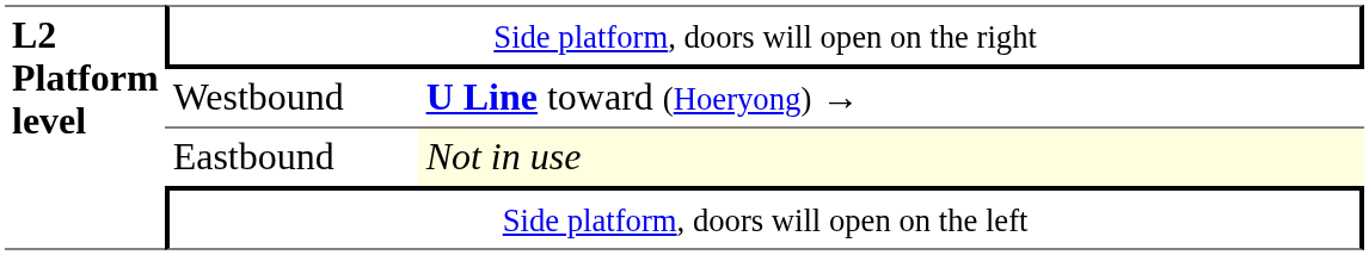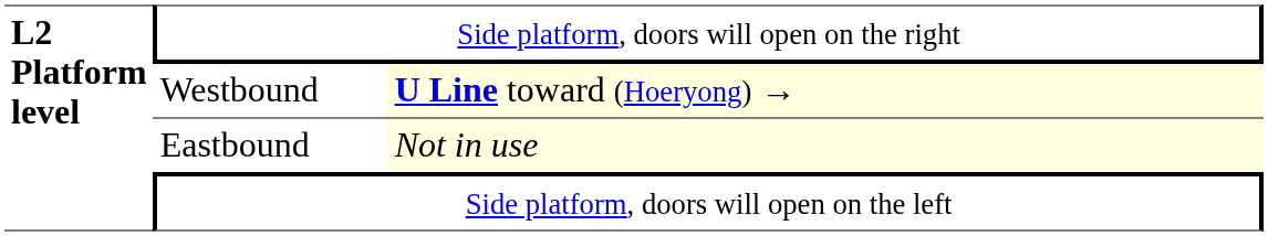Westbound | column 3: no background -> lightyellow background
